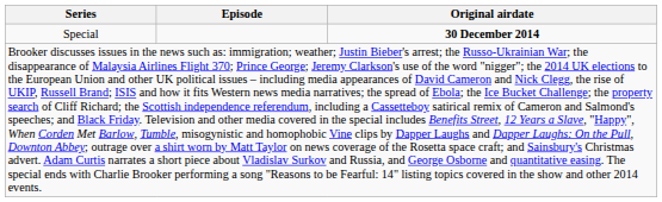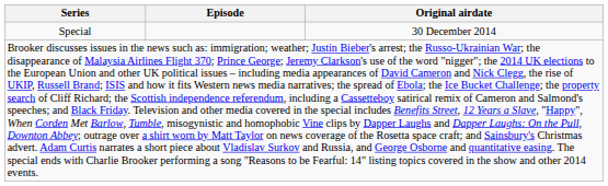Special | Original airdate: bold -> normal
